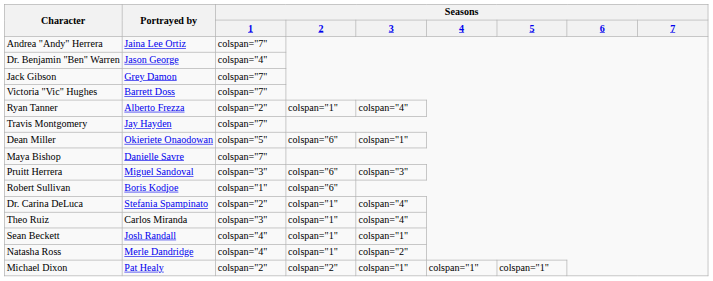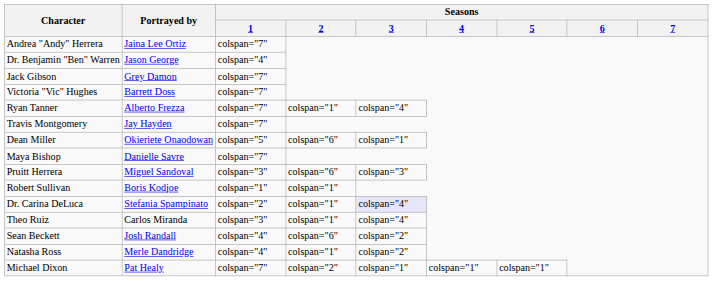Ryan Tanner | Seasons / 1: colspan="2" -> colspan="7"
Robert Sullivan | Seasons / 2: colspan="6" -> colspan="1"
Dr. Carina DeLuca | Seasons / 3: no background -> lavender background
Sean Beckett | Seasons / 2: colspan="1" -> colspan="6"
Sean Beckett | Seasons / 3: colspan="1" -> colspan="2"
Michael Dixon | Seasons / 1: colspan="2" -> colspan="7"
